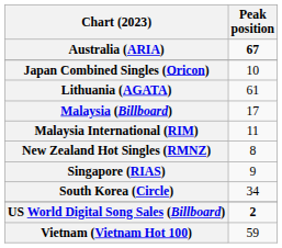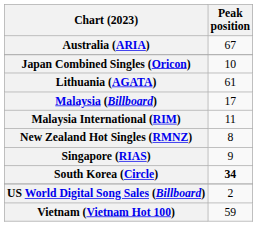Australia (ARIA) | Peak position: bold -> normal
South Korea (Circle) | Peak position: normal -> bold
US World Digital Song Sales (Billboard) | Peak position: bold -> normal
